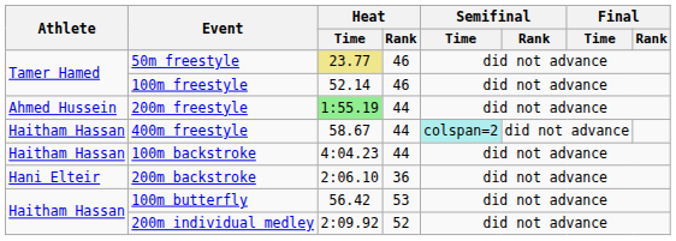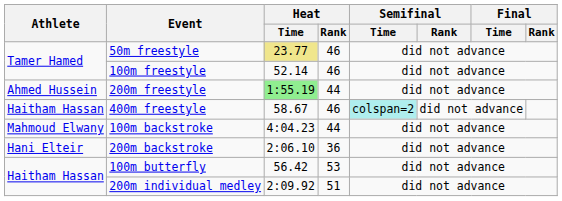400m freestyle | Heat / Rank: 44 -> 46
100m backstroke | Athlete: Haitham Hassan -> Mahmoud Elwany
200m individual medley | Heat / Rank: 52 -> 51
